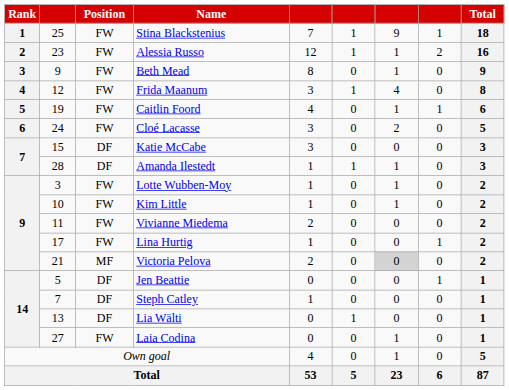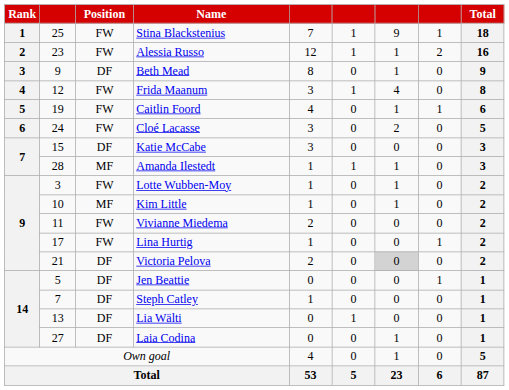Beth Mead | Position: FW -> DF
Amanda Ilestedt | Position: DF -> MF
Kim Little | Position: FW -> MF
Victoria Pelova | Position: MF -> DF
Laia Codina | Position: FW -> DF
